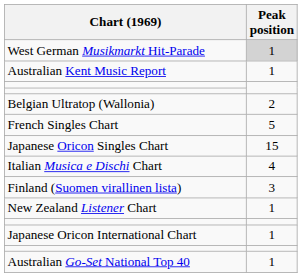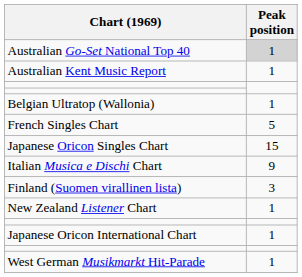row 2 | Chart (1969): West German Musikmarkt Hit-Parade -> Australian Go-Set National Top 40
row 6 | Peak position: 2 -> 1
row 9 | Peak position: 4 -> 9
row 15 | Chart (1969): Australian Go-Set National Top 40 -> West German Musikmarkt Hit-Parade
